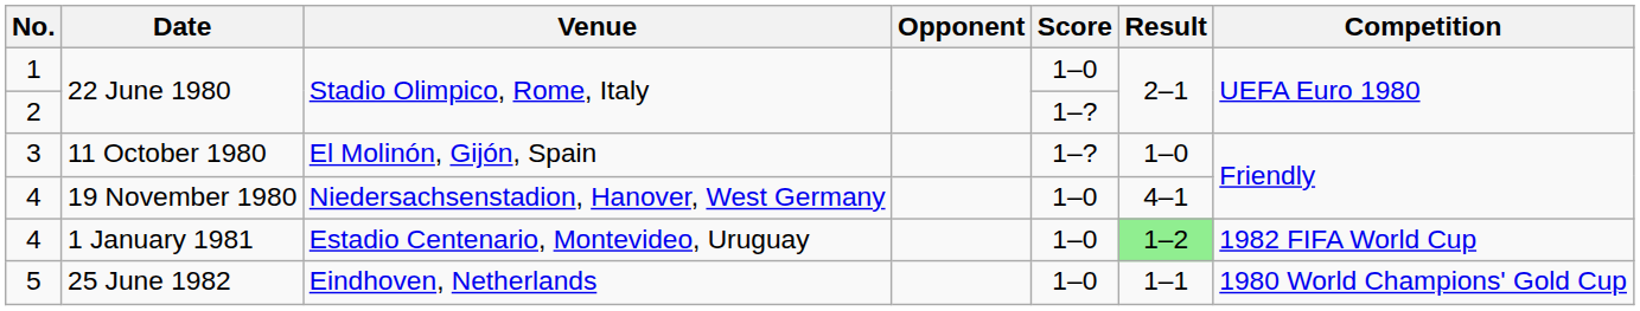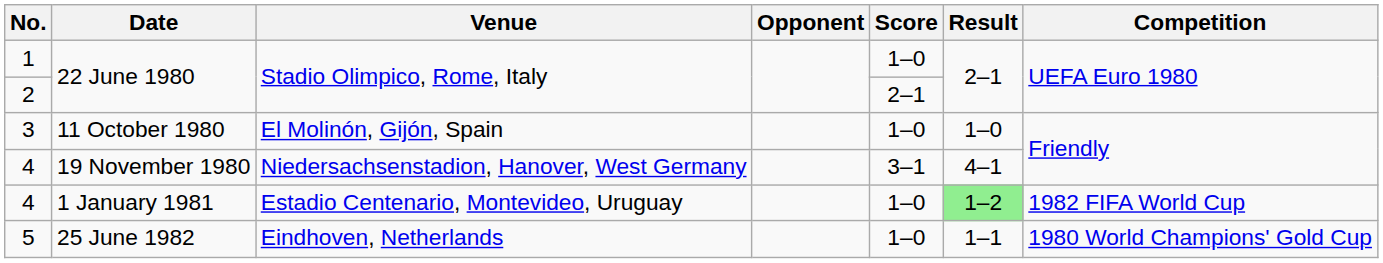2 | Score: 1–? -> 2–1
3 | Score: 1–? -> 1–0
4 / 19 November 1980 | Score: 1–0 -> 3–1
